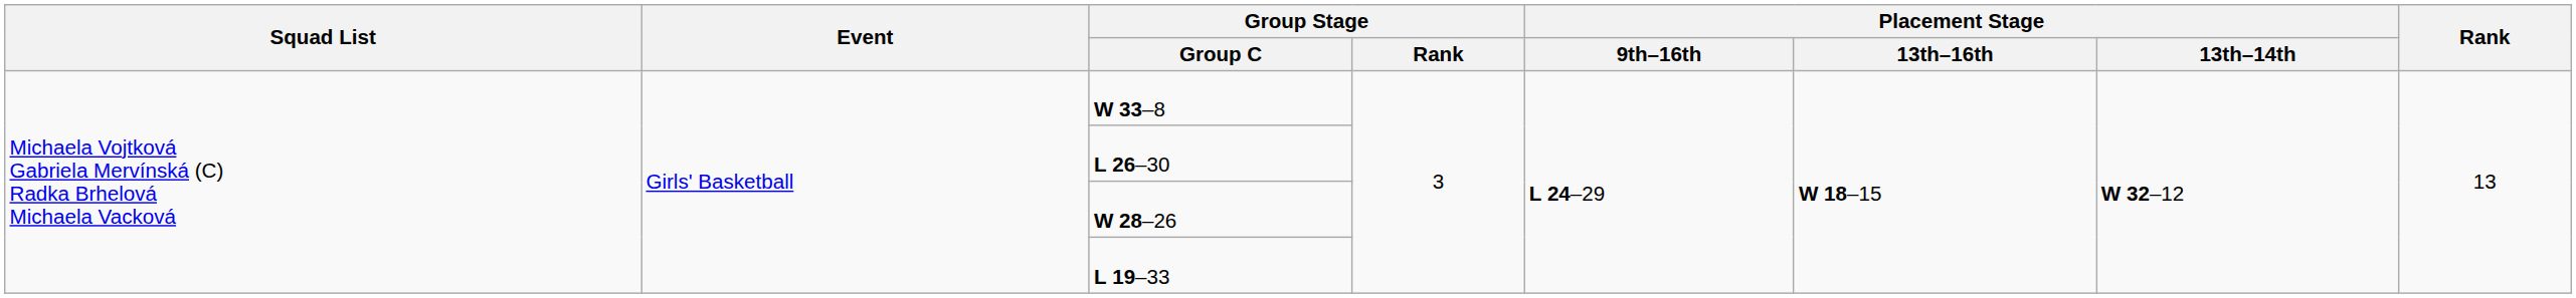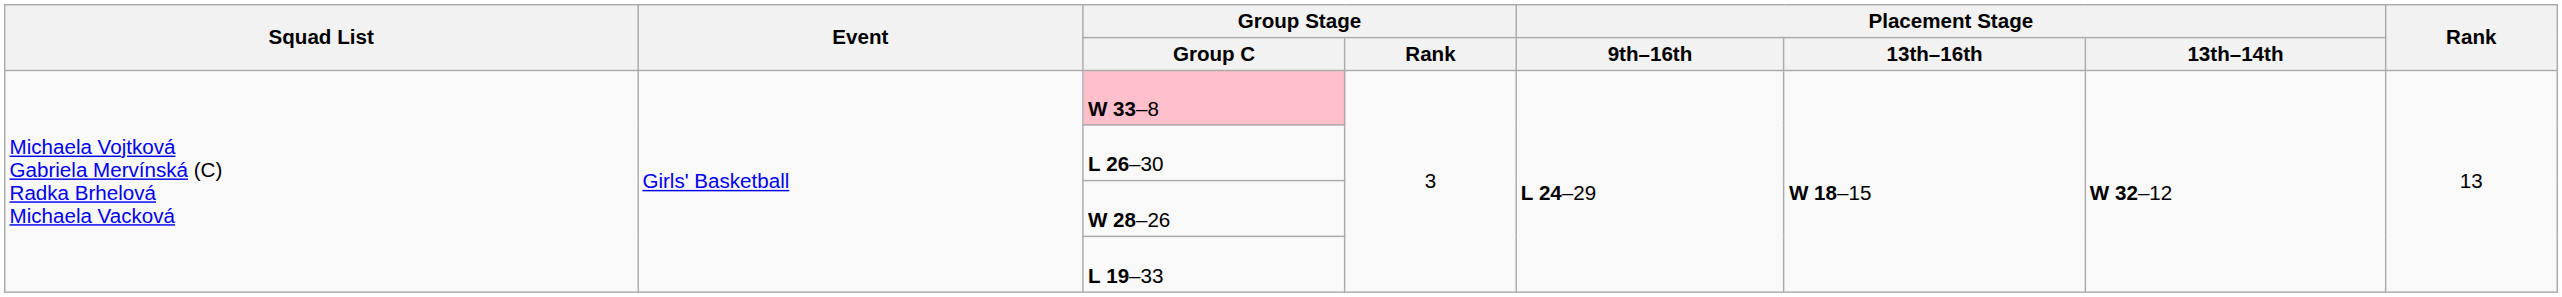W 33–8 | Group Stage / Group C: no background -> pink background
